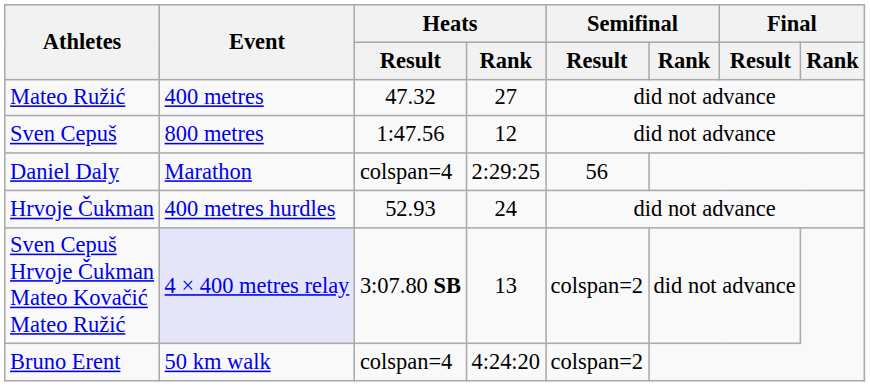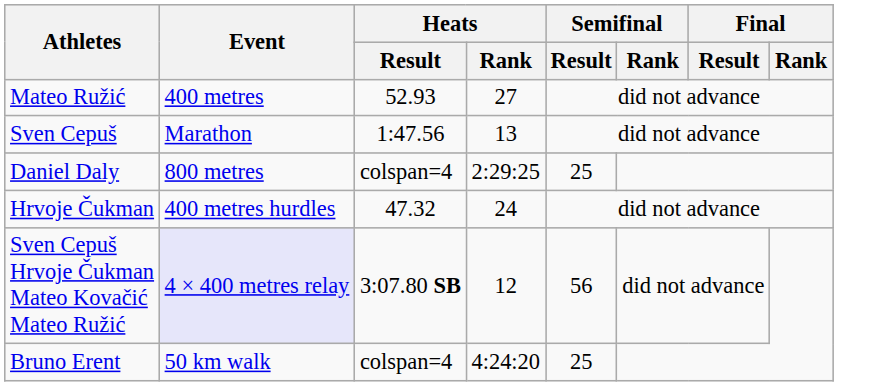Mateo Ružić | Heats / Result: 47.32 -> 52.93
Sven Cepuš | Event: 800 metres -> Marathon
Sven Cepuš | Heats / Rank: 12 -> 13
Daniel Daly | Event: Marathon -> 800 metres
Daniel Daly | Semifinal / Result: 56 -> 25
Hrvoje Čukman | Heats / Result: 52.93 -> 47.32
Sven Cepuš Hrvoje Čukman Mateo Kovačić Mateo Ružić | Heats / Rank: 13 -> 12
Sven Cepuš Hrvoje Čukman Mateo Kovačić Mateo Ružić | Semifinal / Result: colspan=2 -> 56
Bruno Erent | Semifinal / Result: colspan=2 -> 25
